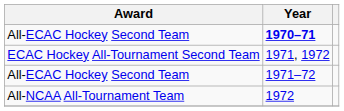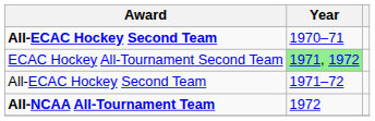row 2 | Award: normal -> bold
row 2 | Year: bold -> normal
row 3 | Year: no background -> lightgreen background
row 5 | Award: normal -> bold
